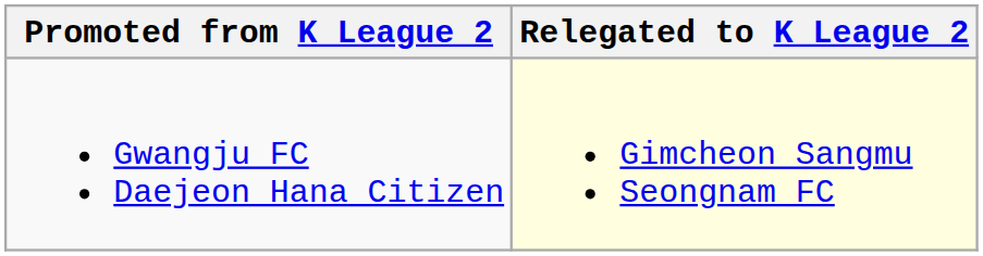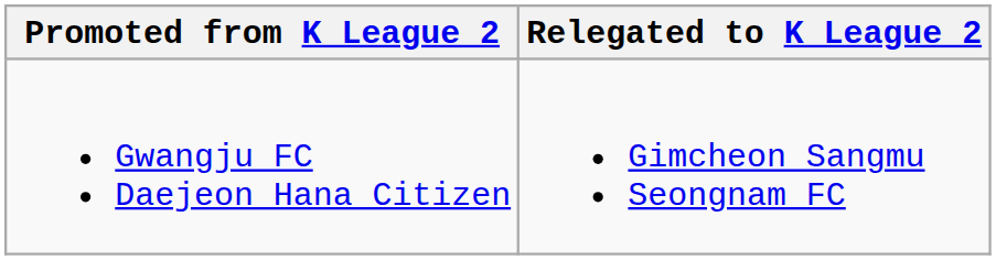Gwangju FC Daejeon Hana Citizen | Relegated to K League 2: lightyellow background -> no background
